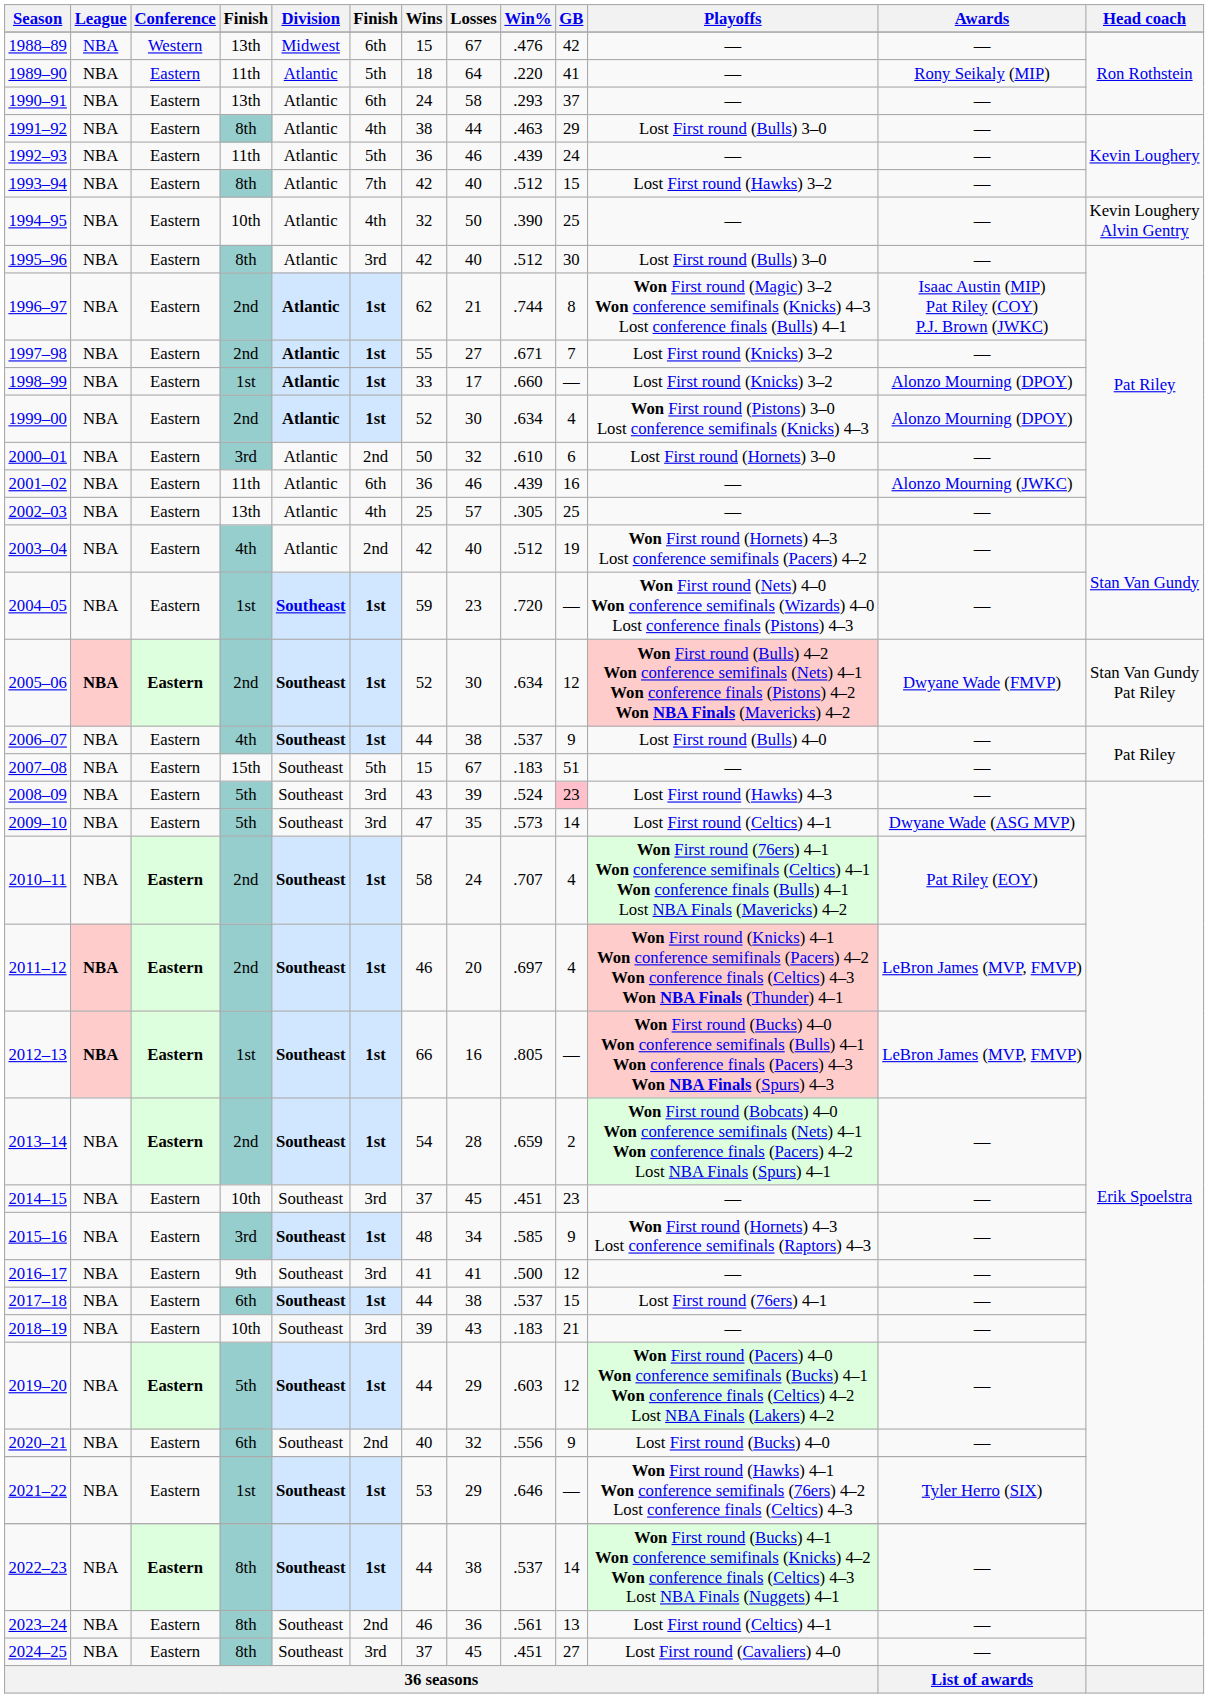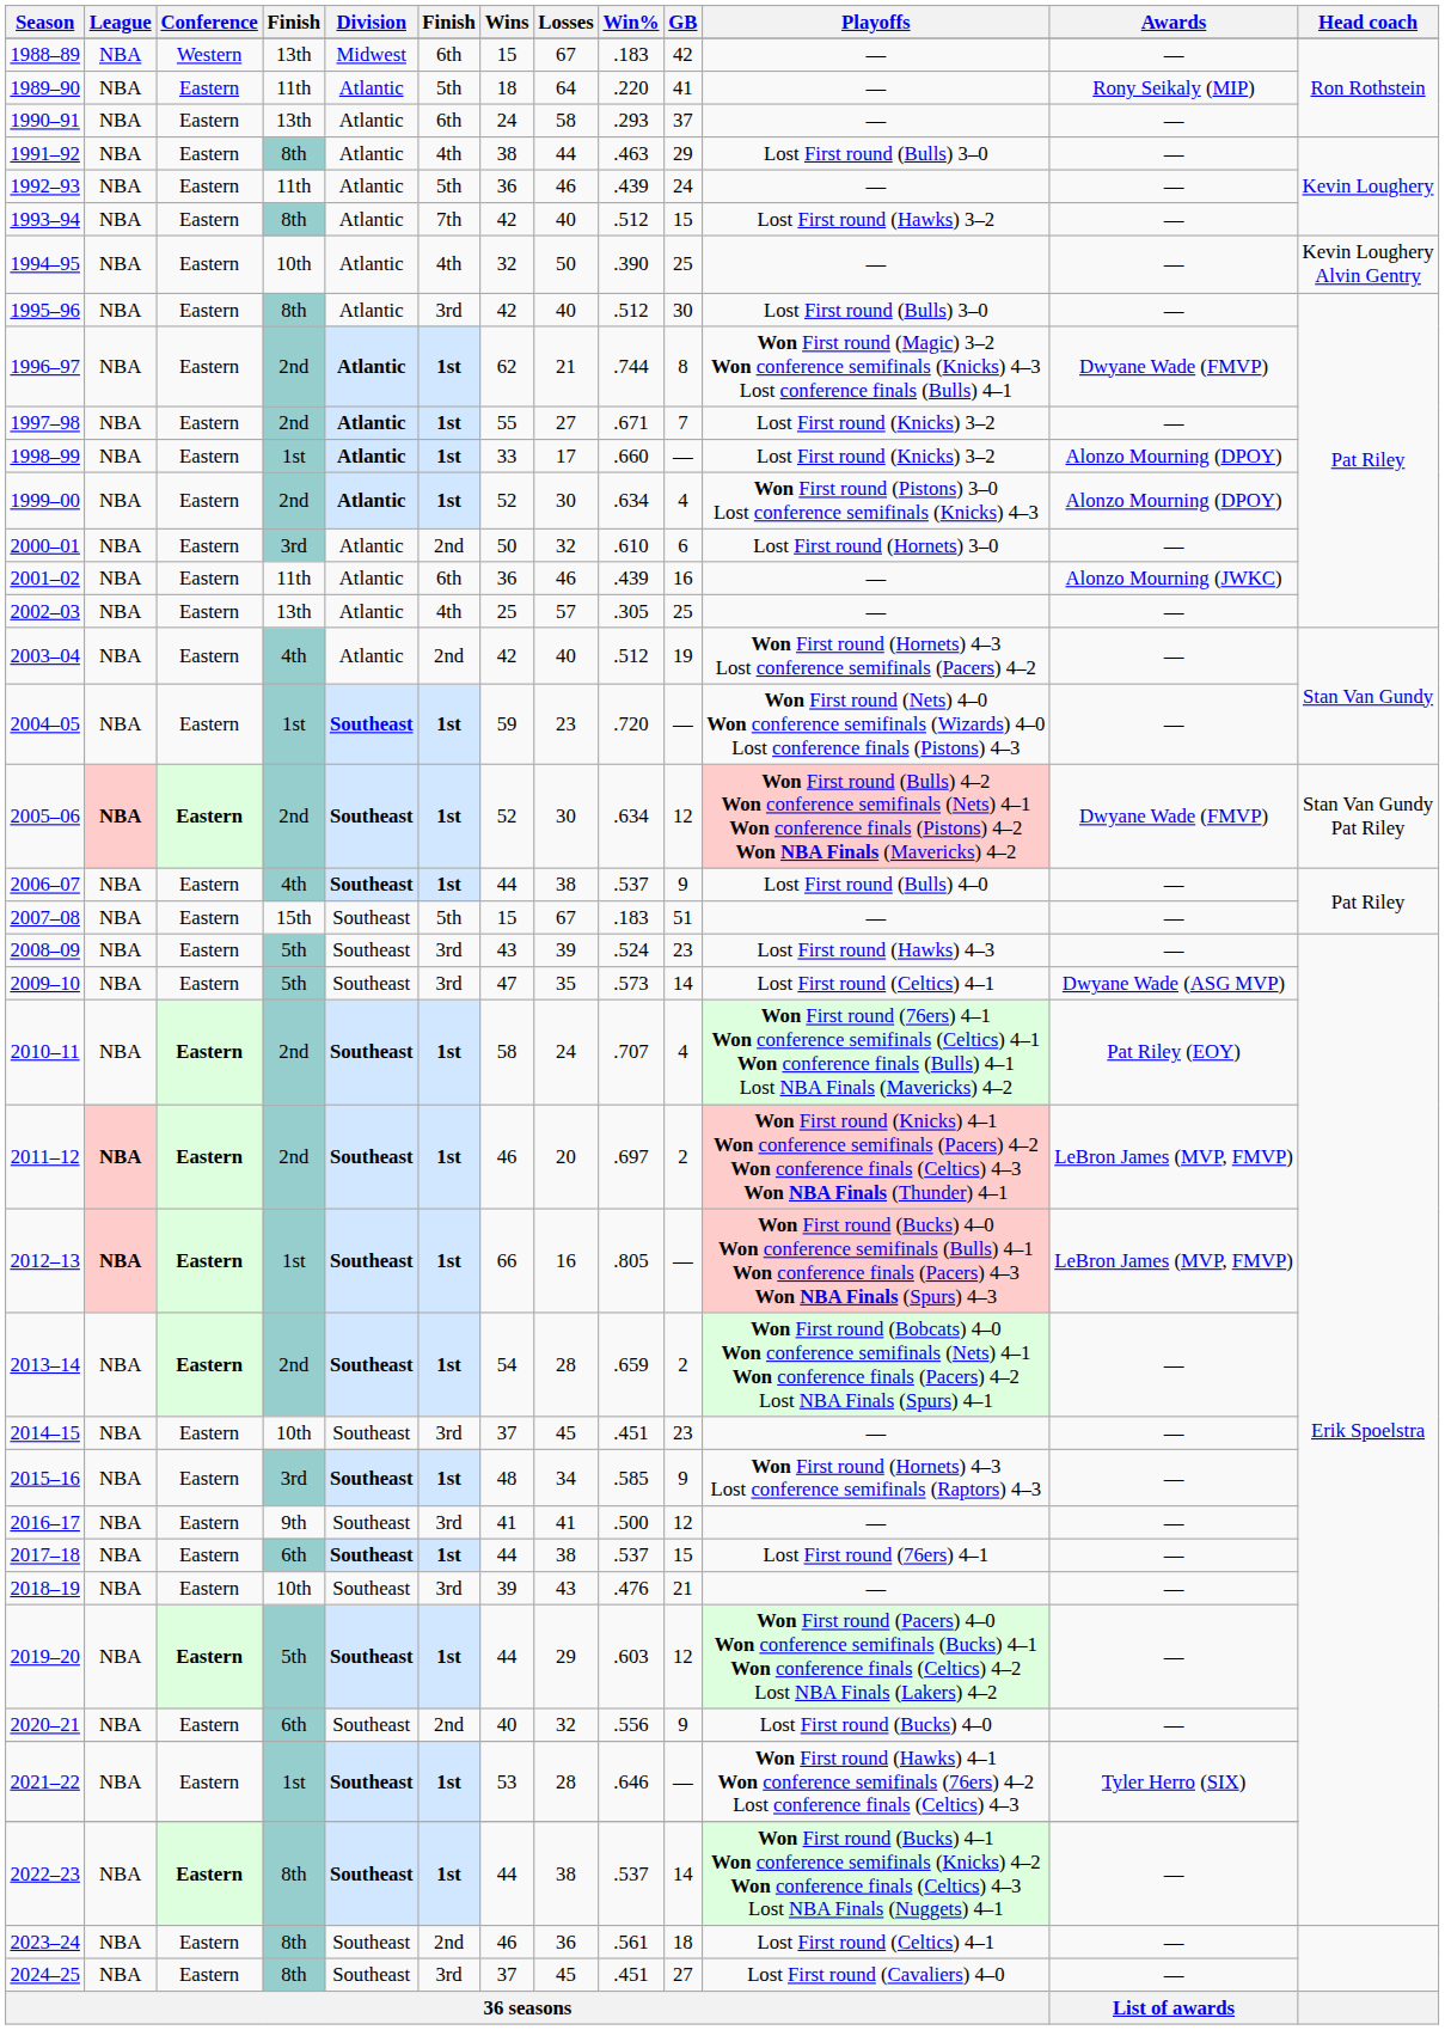1988–89 | Win%: .476 -> .183
1996–97 | Awards: Isaac Austin (MIP) Pat Riley (COY) P.J. Brown (JWKC) -> Dwyane Wade (FMVP)
2008–09 | GB: pink background -> no background
2011–12 | GB: 4 -> 2
2018–19 | Win%: .183 -> .476
2021–22 | Losses: 29 -> 28
2023–24 | GB: 13 -> 18
